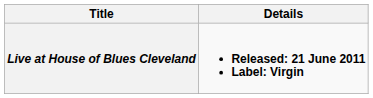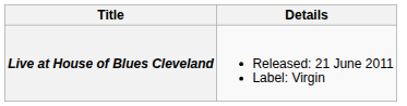Live at House of Blues Cleveland | Details: bold -> normal
